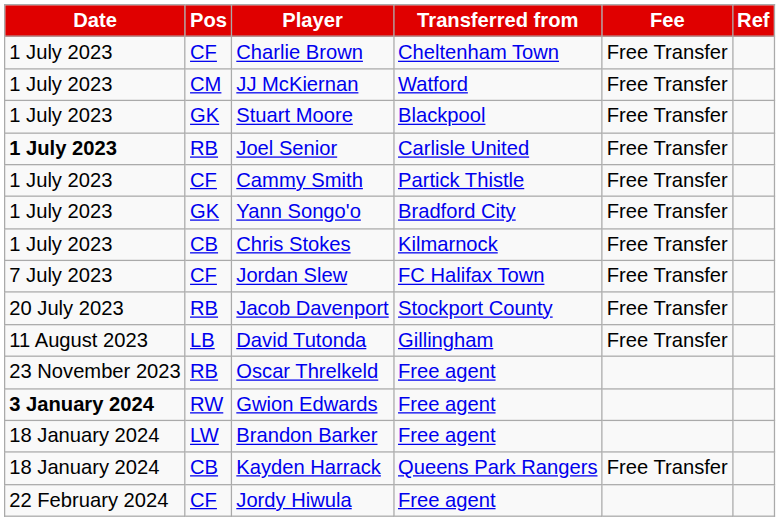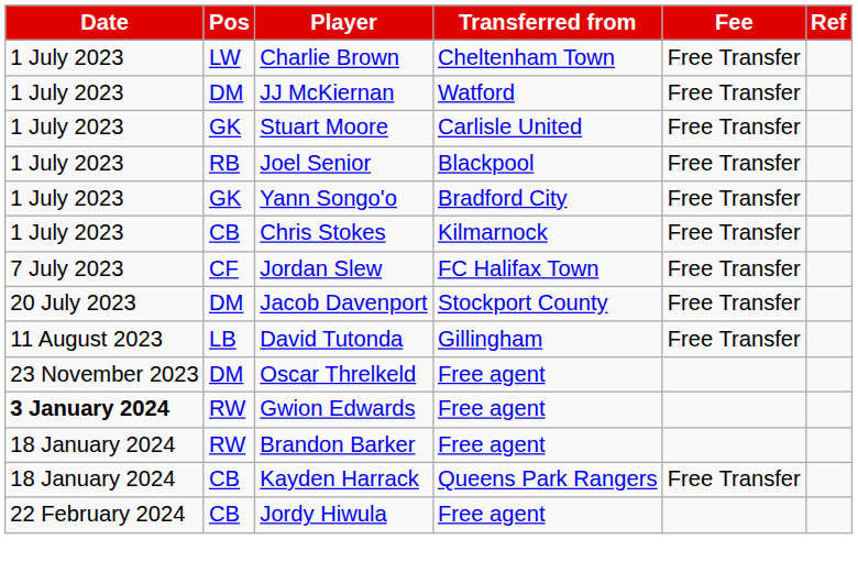Charlie Brown | Pos: CF -> LW
JJ McKiernan | Pos: CM -> DM
Stuart Moore | Transferred from: Blackpool -> Carlisle United
Joel Senior | Date: bold -> normal
Joel Senior | Transferred from: Carlisle United -> Blackpool
- row: 1 July 2023 | CF | Cammy Smith | Partick Thistle | Free Transfer
Jacob Davenport | Pos: RB -> DM
Oscar Threlkeld | Pos: RB -> DM
Brandon Barker | Pos: LW -> RW
Jordy Hiwula | Pos: CF -> CB
